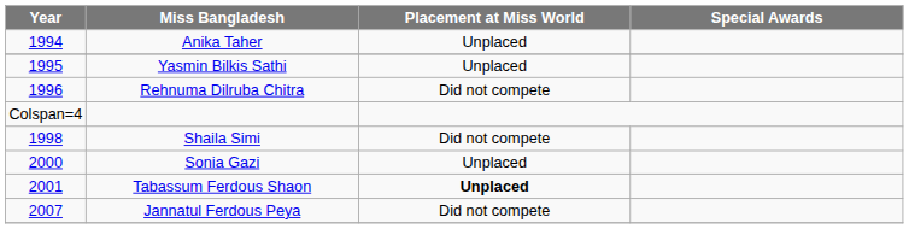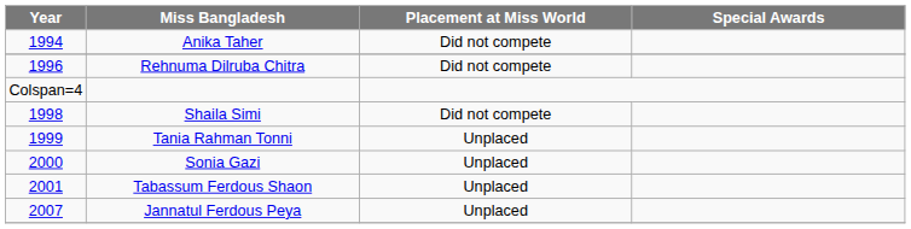Anika Taher | Placement at Miss World: Unplaced -> Did not compete
- row: 1995 | Yasmin Bilkis Sathi | Unplaced
+ row: 1999 | Tania Rahman Tonni | Unplaced
Tabassum Ferdous Shaon | Placement at Miss World: bold -> normal
Jannatul Ferdous Peya | Placement at Miss World: Did not compete -> Unplaced
